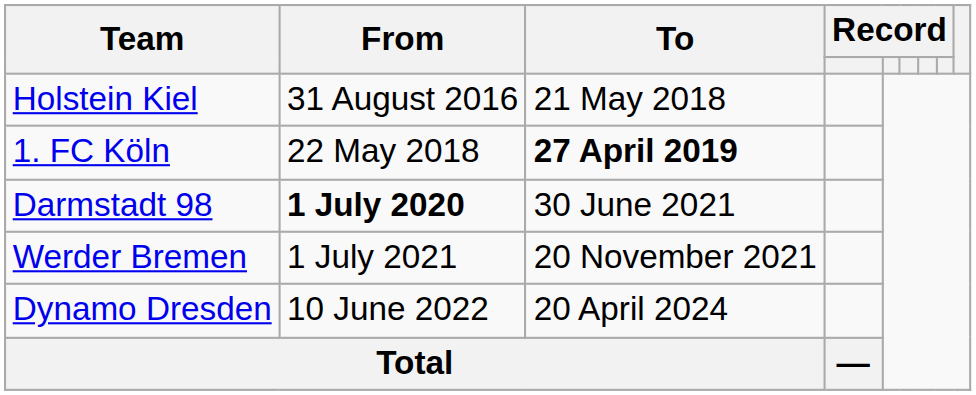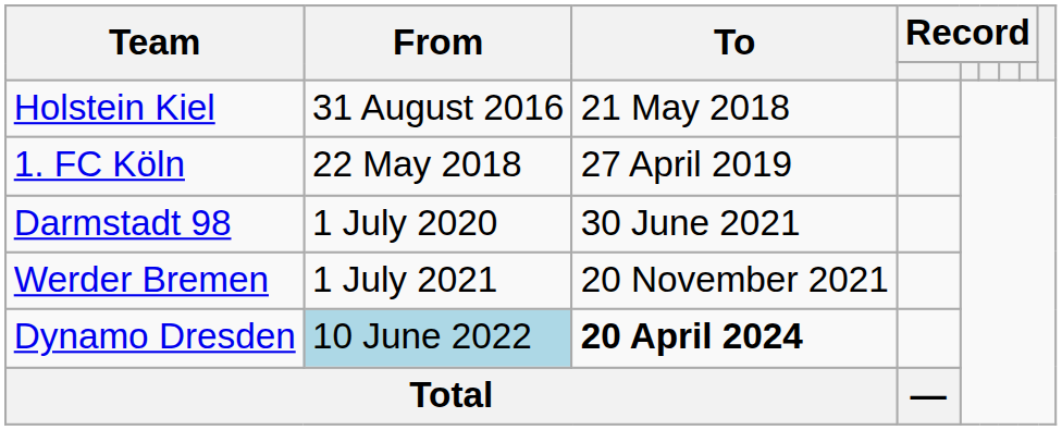1. FC Köln | To: bold -> normal
Darmstadt 98 | From: bold -> normal
Dynamo Dresden | From: no background -> lightblue background
Dynamo Dresden | To: normal -> bold
